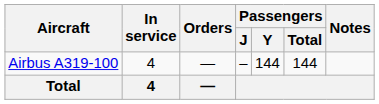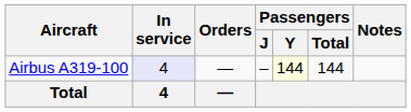Airbus A319-100 | In service: no background -> lavender background
Airbus A319-100 | Passengers / Y: no background -> lightyellow background
